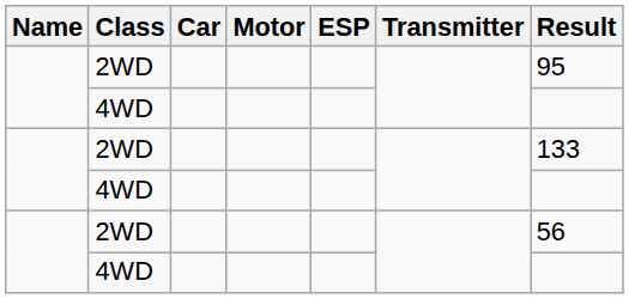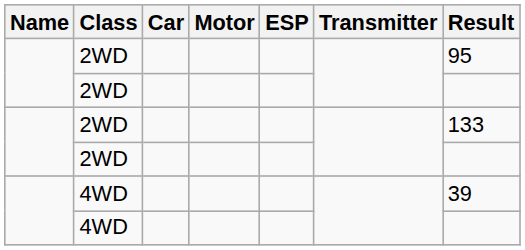row 3 | Class: 4WD -> 2WD
row 5 | Class: 4WD -> 2WD
row 6 | Class: 2WD -> 4WD
row 6 | Result: 56 -> 39
